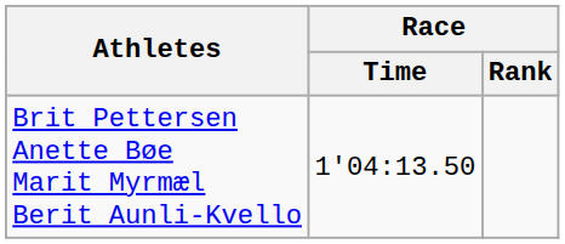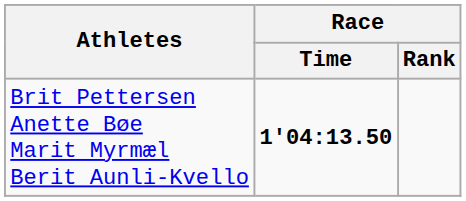Brit Pettersen Anette Bøe Marit Myrmæl Berit Aunli-Kvello | Race / Time: normal -> bold
